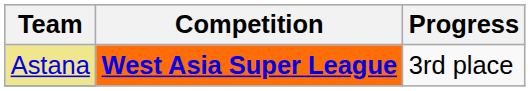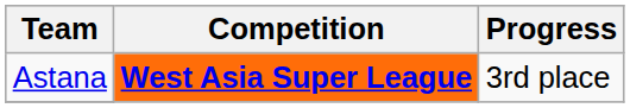Astana | Team: khaki background -> no background
